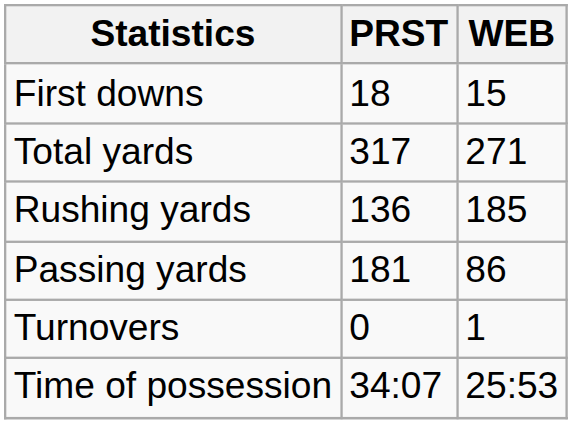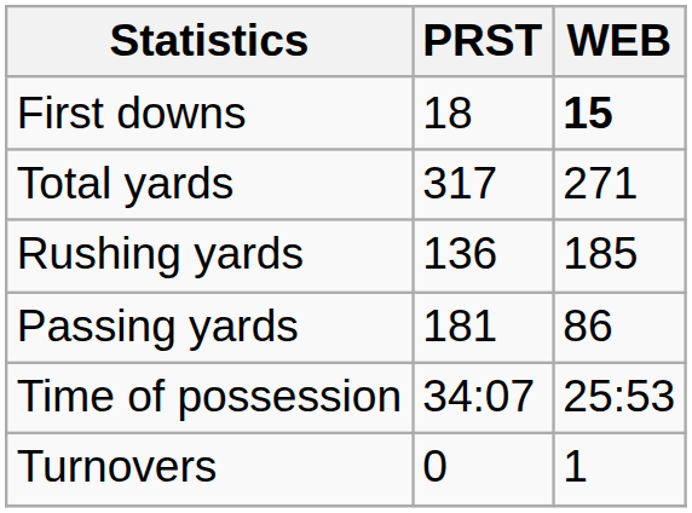First downs | WEB: normal -> bold
rows swapped: Turnovers <-> Time of possession
